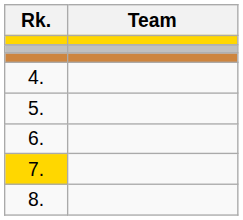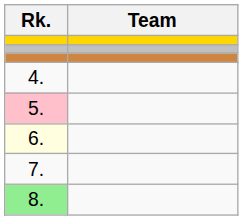row 6 | Rk.: no background -> pink background
row 7 | Rk.: no background -> lightyellow background
row 8 | Rk.: gold background -> no background
row 9 | Rk.: no background -> lightgreen background
